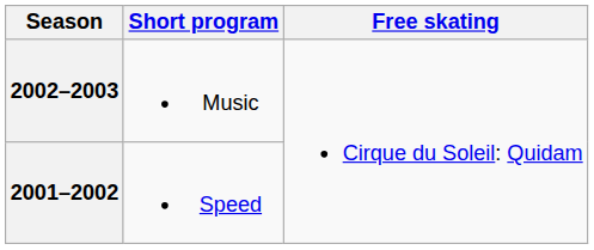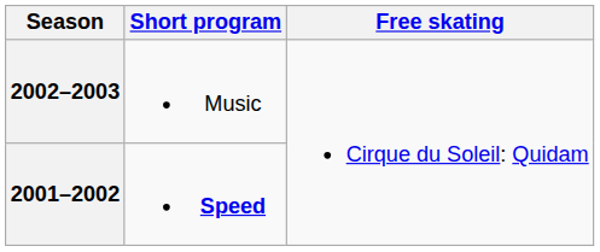2001–2002 | Short program: normal -> bold
